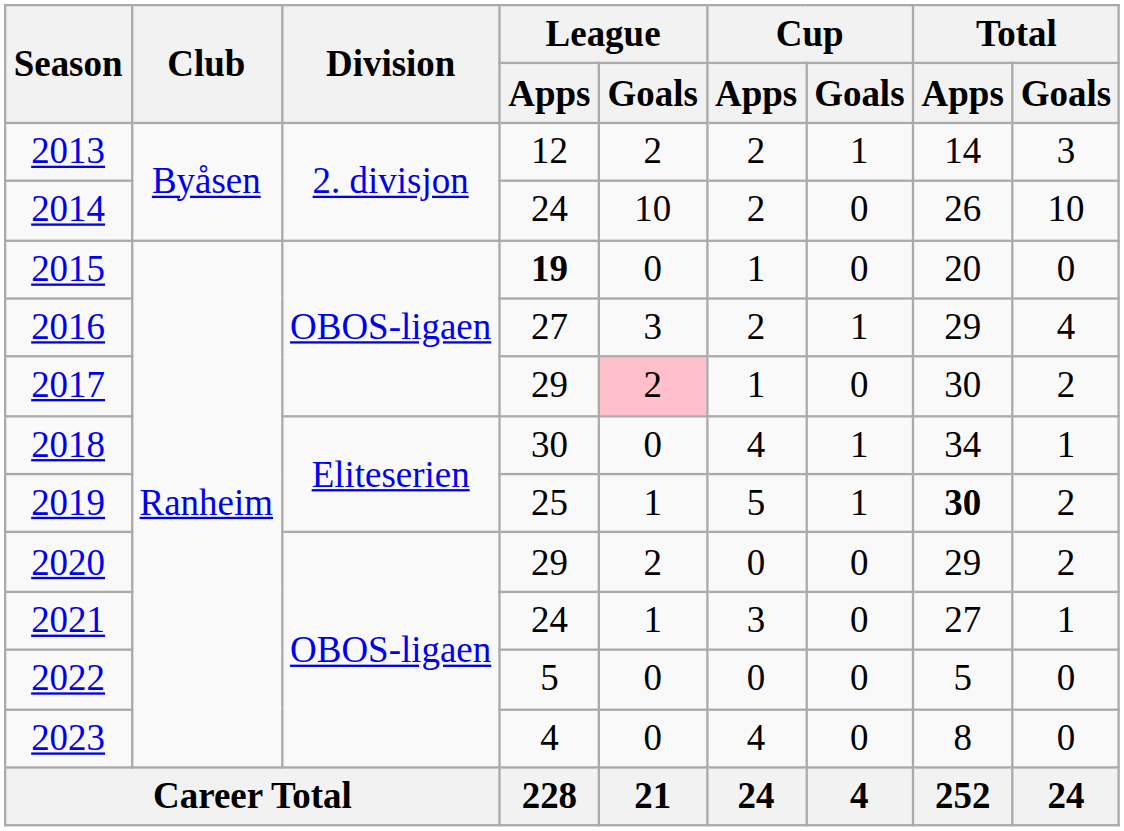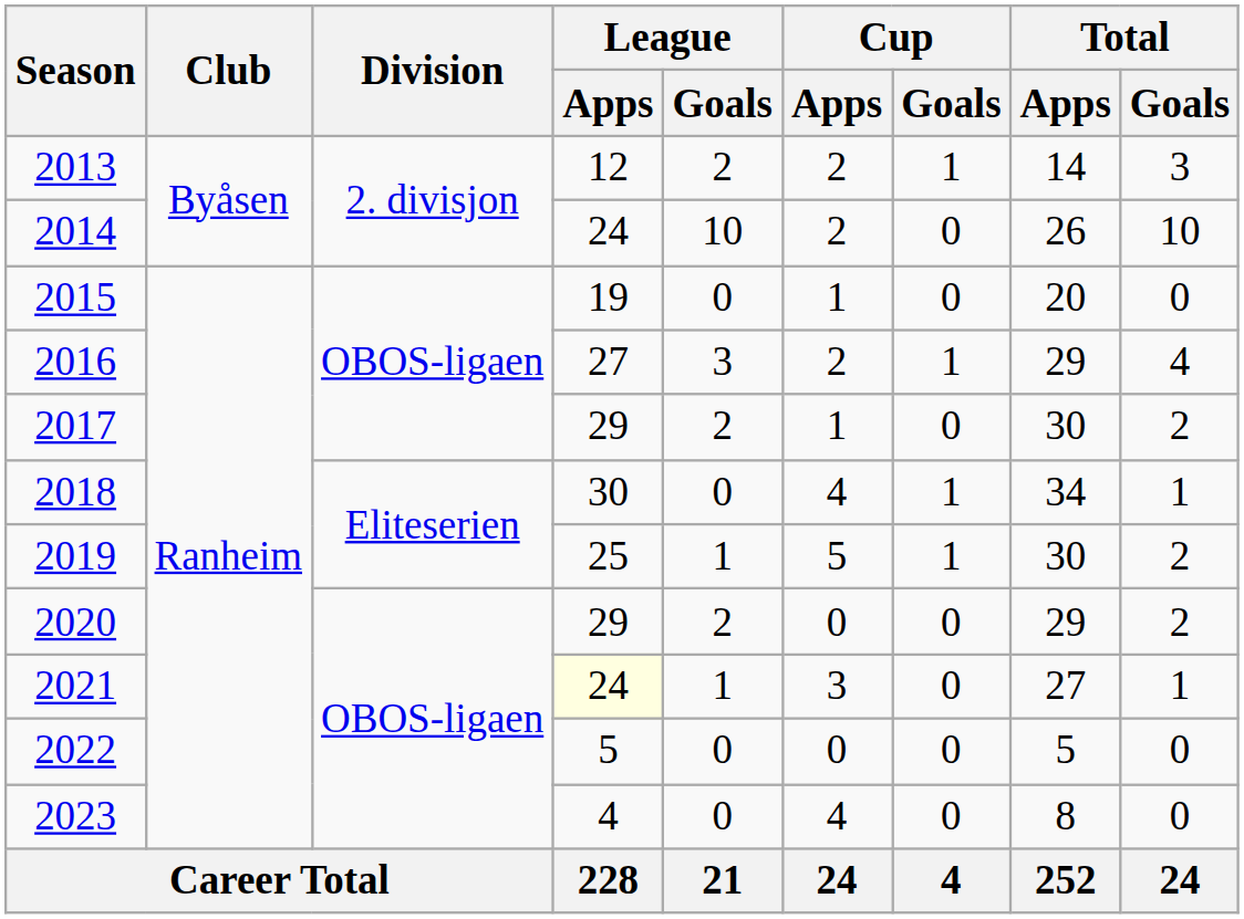2015 | League / Apps: bold -> normal
2017 | League / Goals: pink background -> no background
2019 | Total / Apps: bold -> normal
2021 | League / Apps: no background -> lightyellow background
